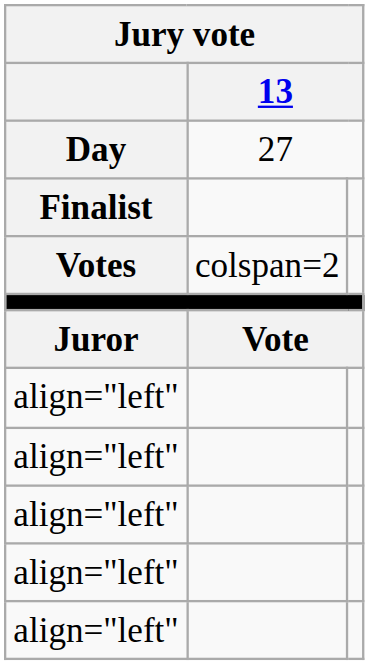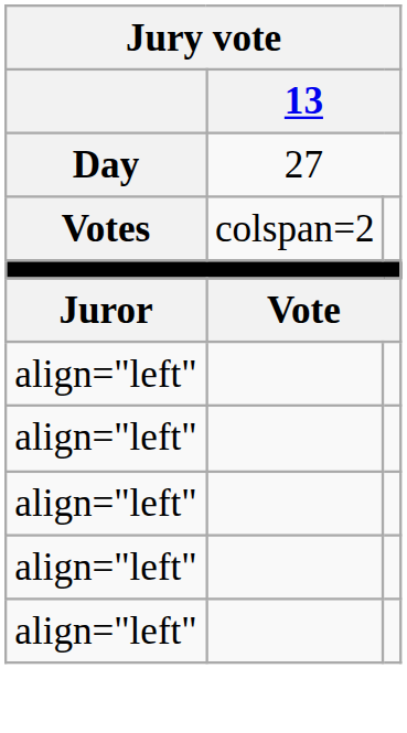- row: Finalist
